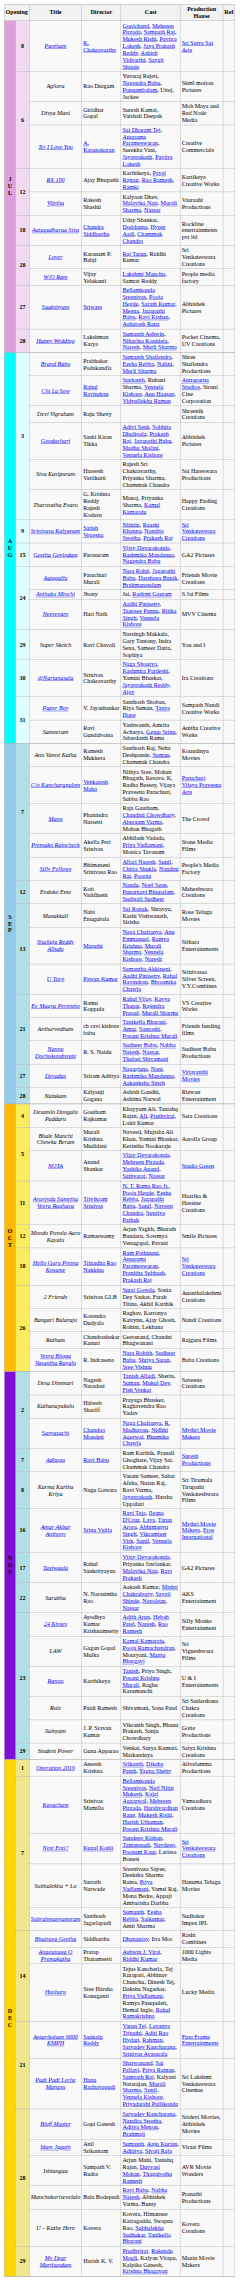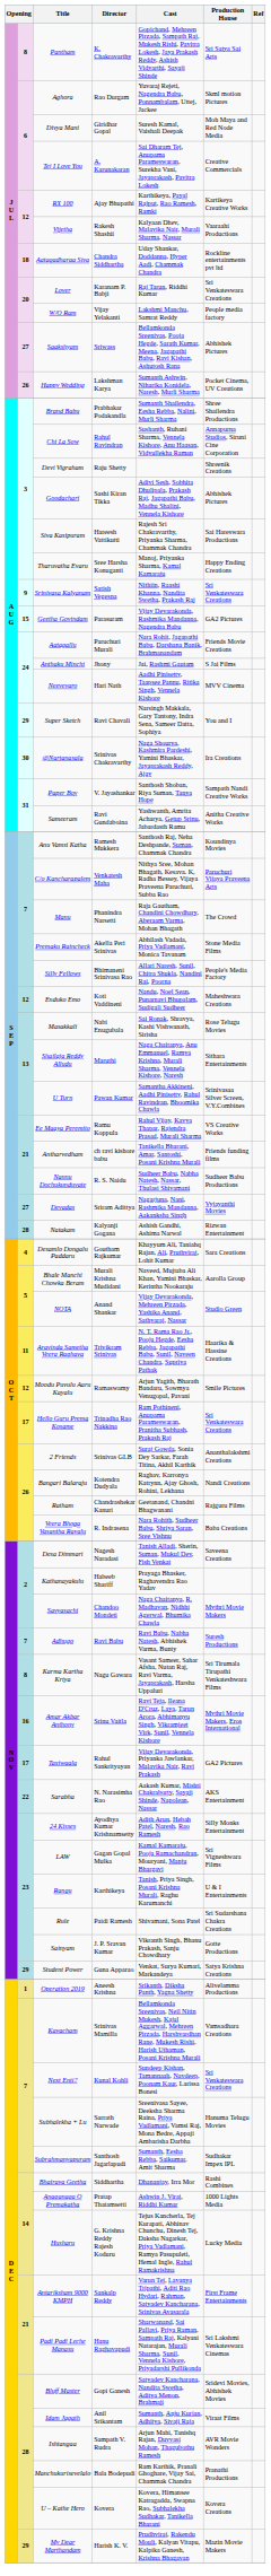Happy Wedding | column 2: 28 -> 26
Tharuvatha Evaru | Director: G. Krishna Reddy Rajesh Koduru -> Sree Harsha Konuganti
Hello Guru Prema Kosame | column 2: 18 -> 17
Adhugo | Cast: Ram Karthik, Pranali Ghoghare, Vijay Sai, Chammak Chandra -> Ravi Babu, Nabha Natesh, Abhishek Varma, Bunty
Husharu | Director: Sree Harsha Konuganti -> G. Krishna Reddy Rajesh Koduru
Manchukurisevelalo | Cast: Ravi Babu, Nabha Natesh, Abhishek Varma, Bunty -> Ram Karthik, Pranali Ghoghare, Vijay Sai, Chammak Chandra
